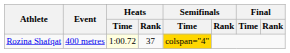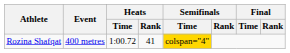Rozina Shafqat | Heats / Time: lightyellow background -> no background
Rozina Shafqat | Heats / Rank: 37 -> 41
